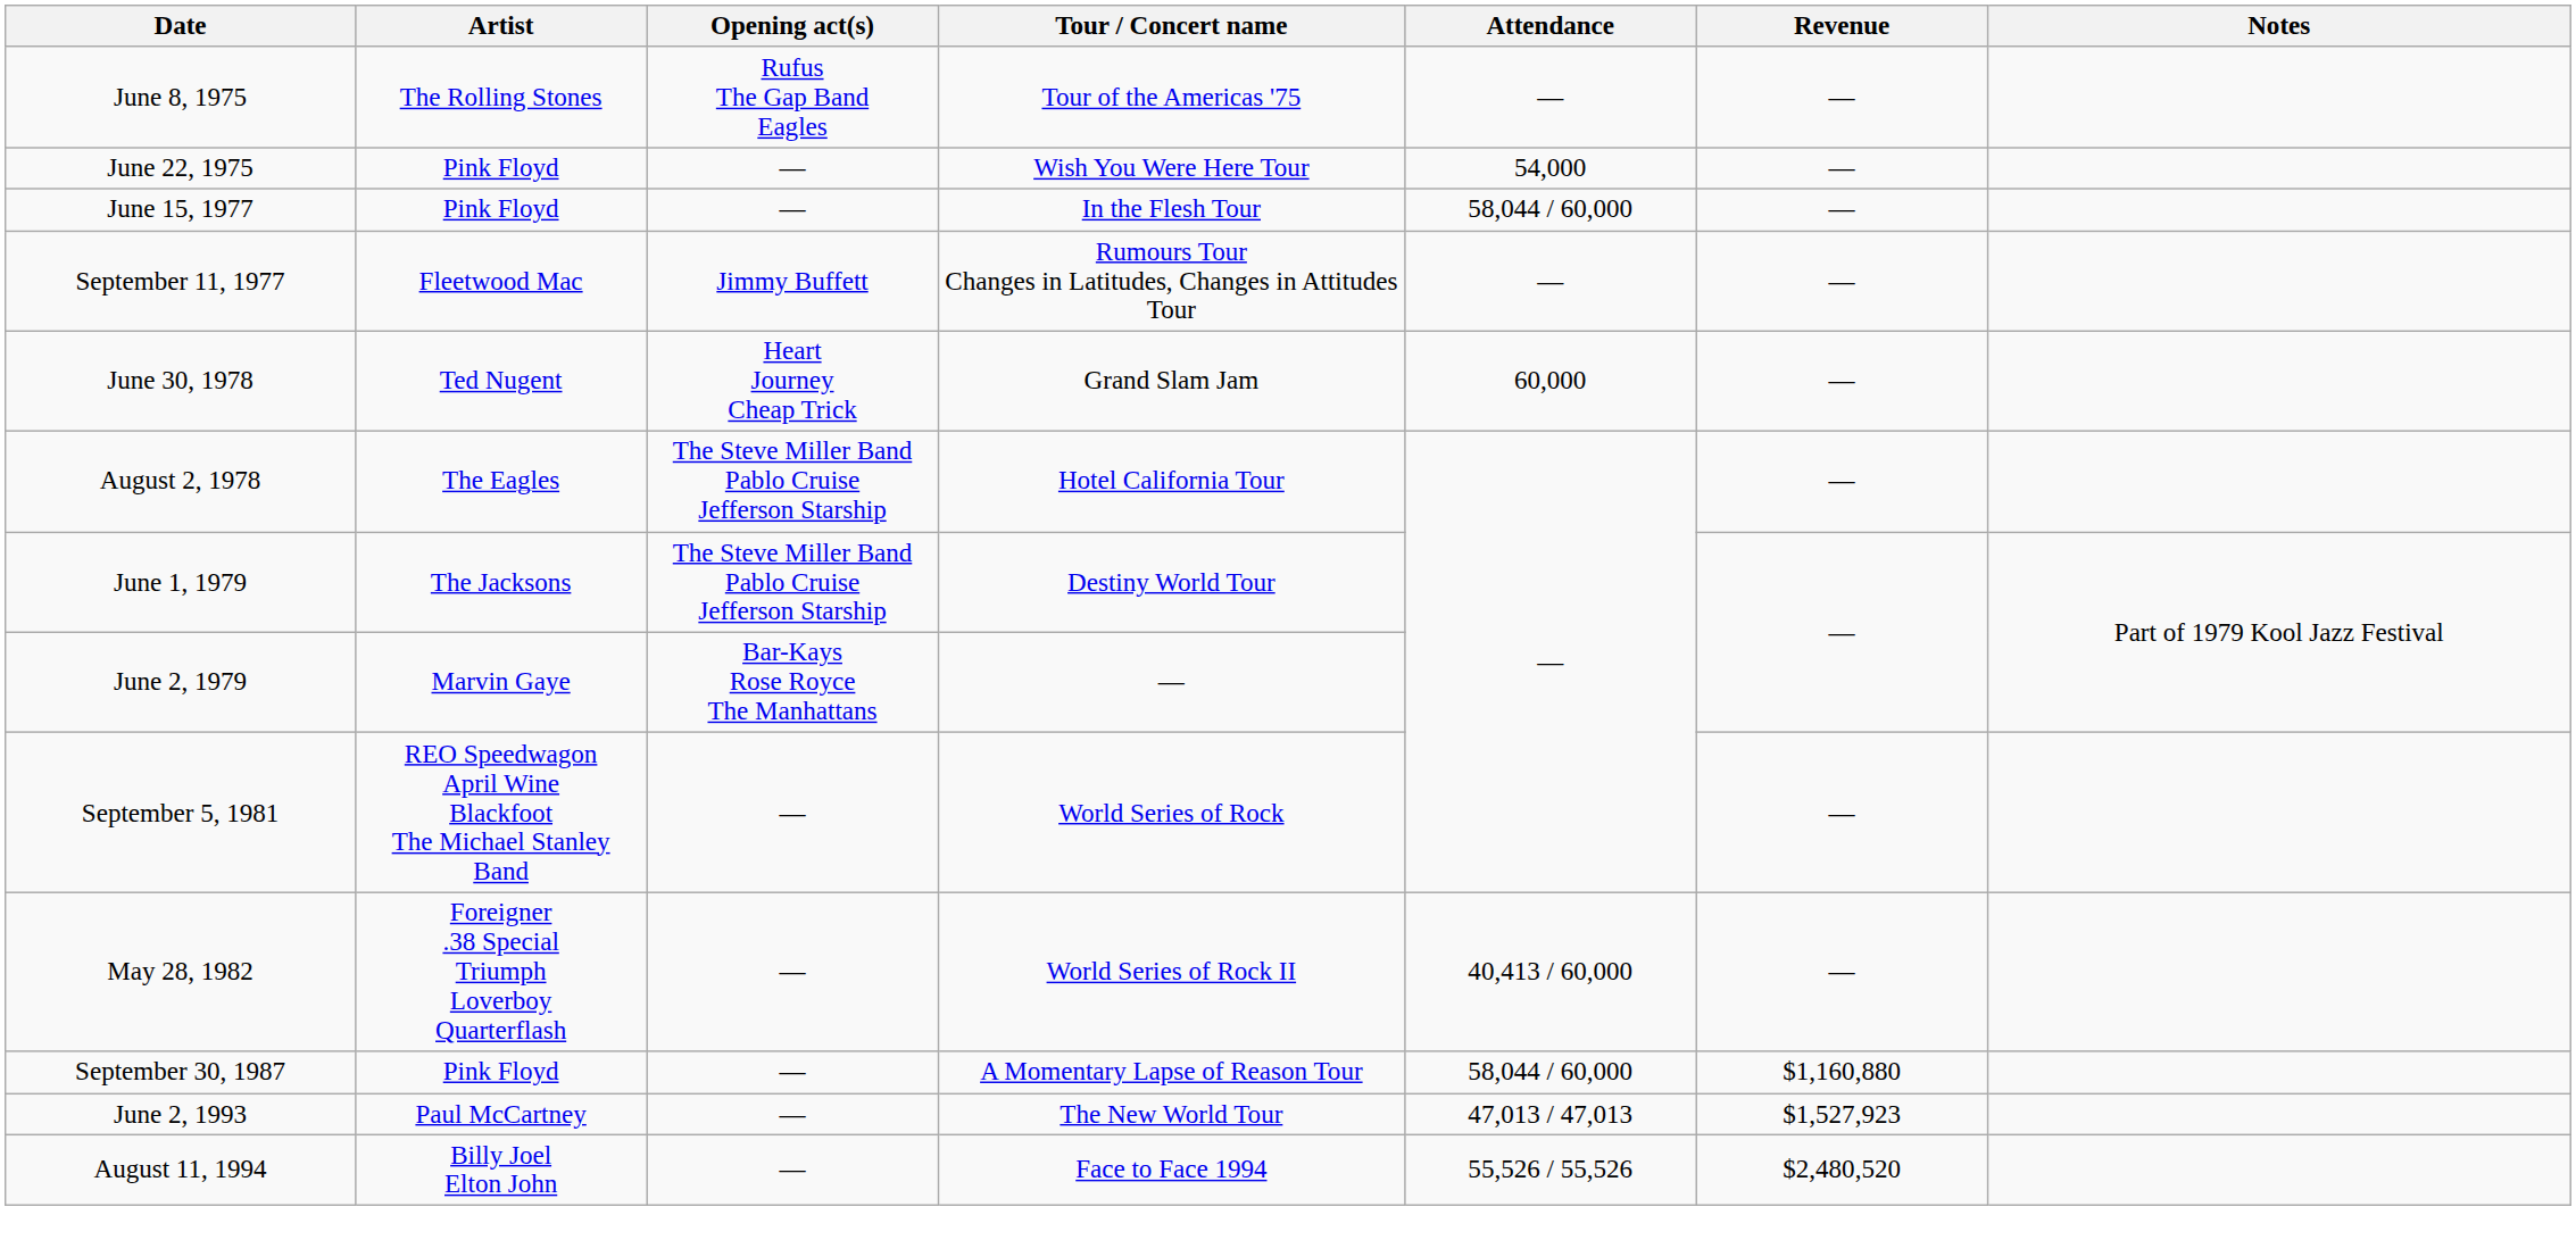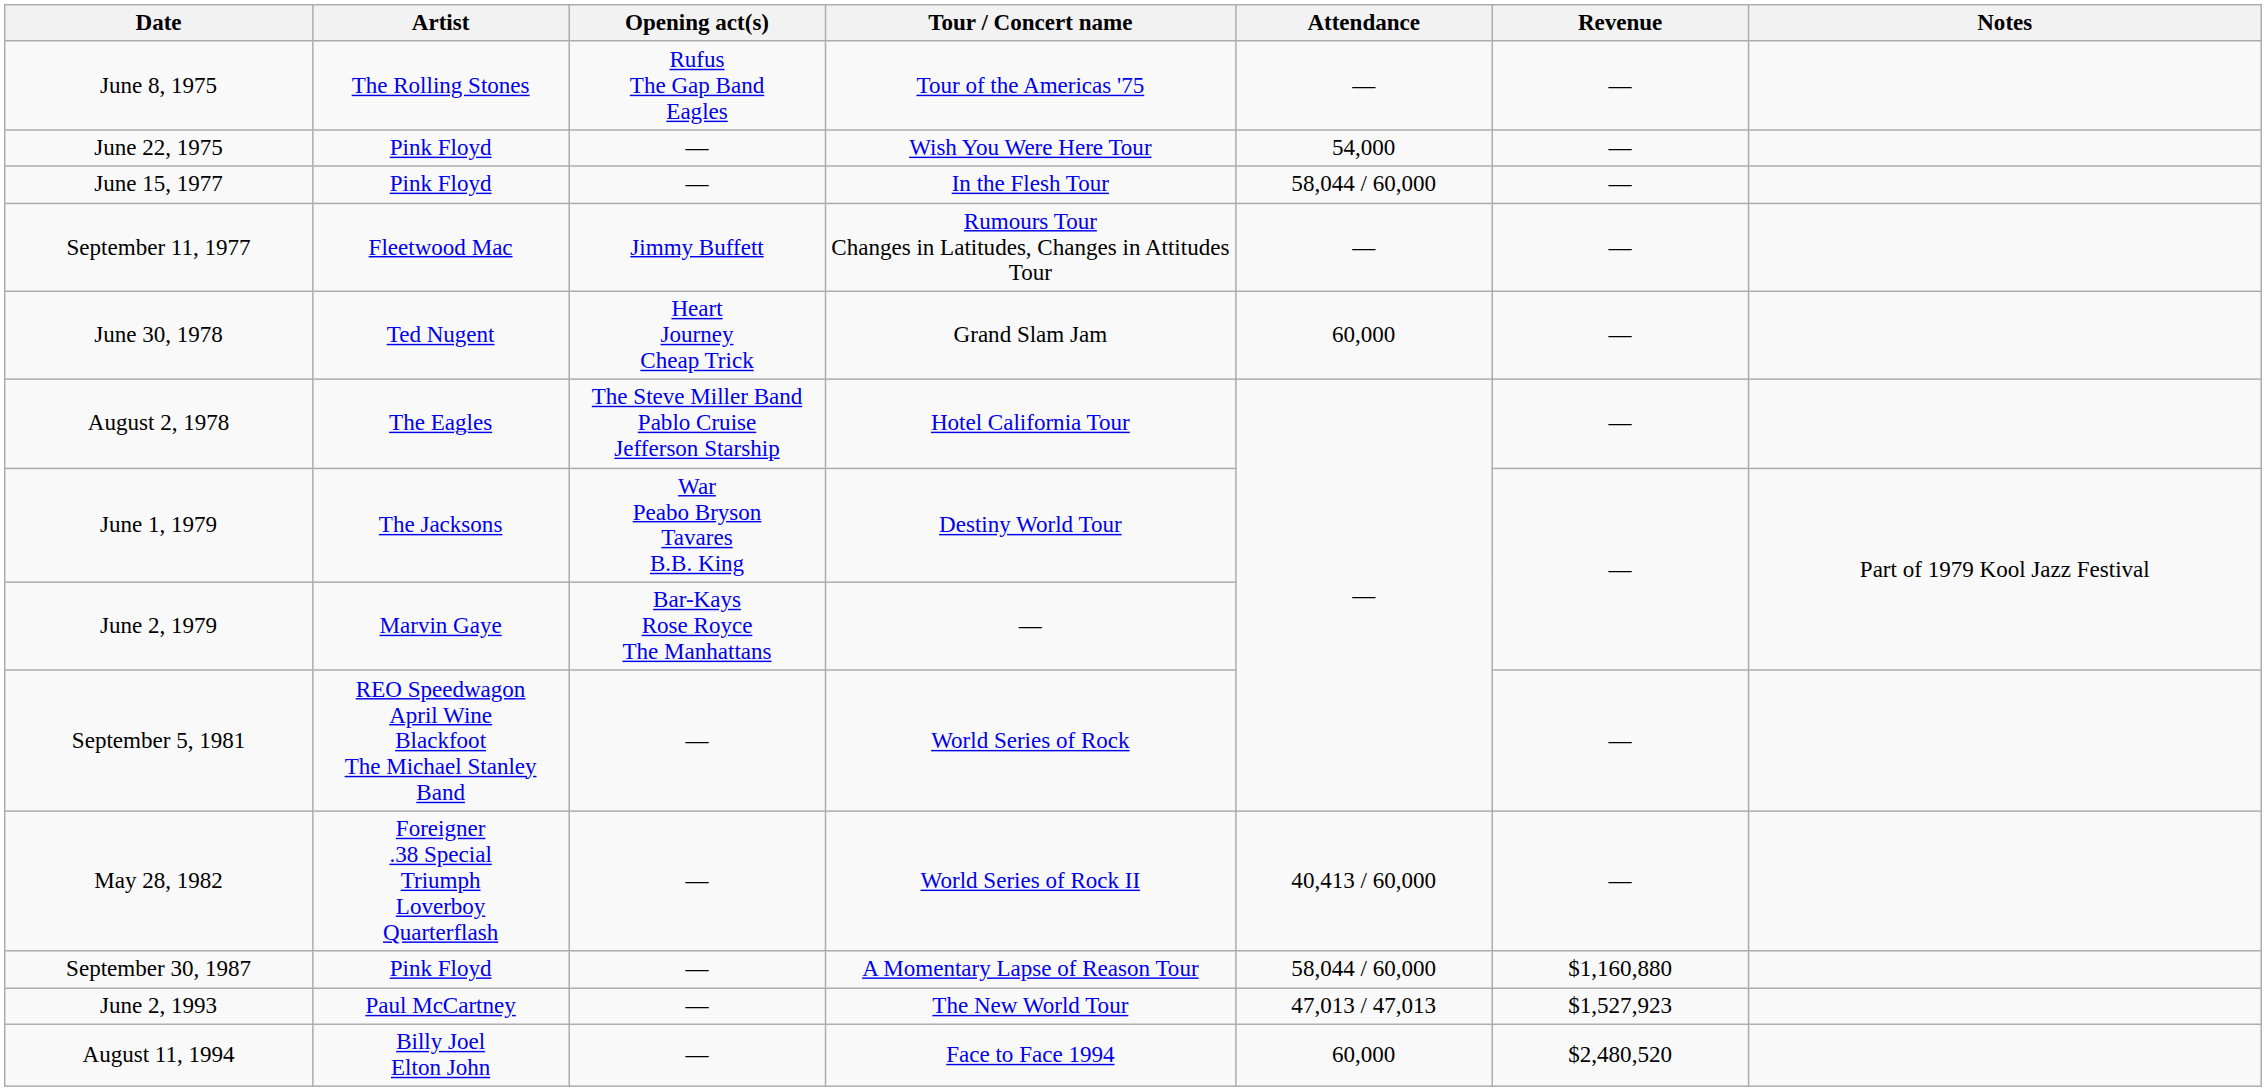June 1, 1979 | Opening act(s): The Steve Miller Band Pablo Cruise Jefferson Starship -> War Peabo Bryson Tavares B.B. King
August 11, 1994 | Attendance: 55,526 / 55,526 -> 60,000
